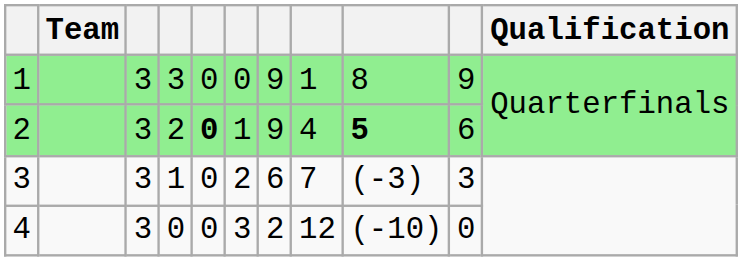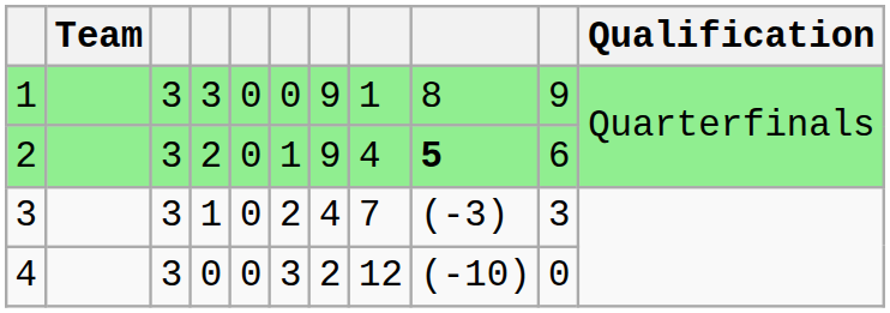row 3 | column 5: bold -> normal
row 4 | column 7: 6 -> 4
